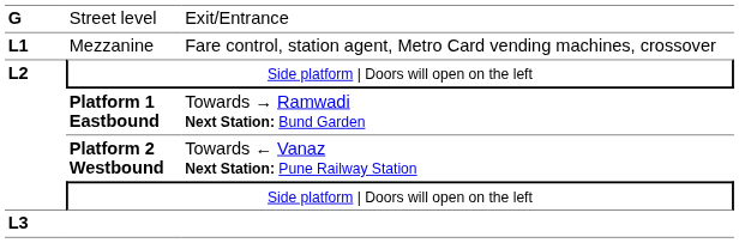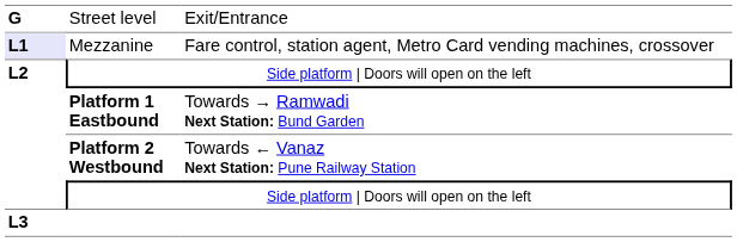Mezzanine | column 1: no background -> lavender background
